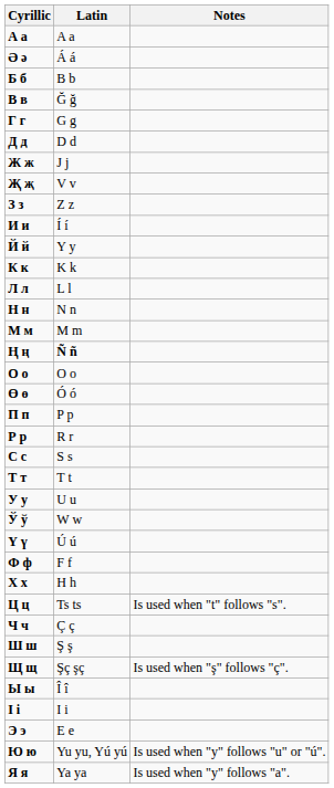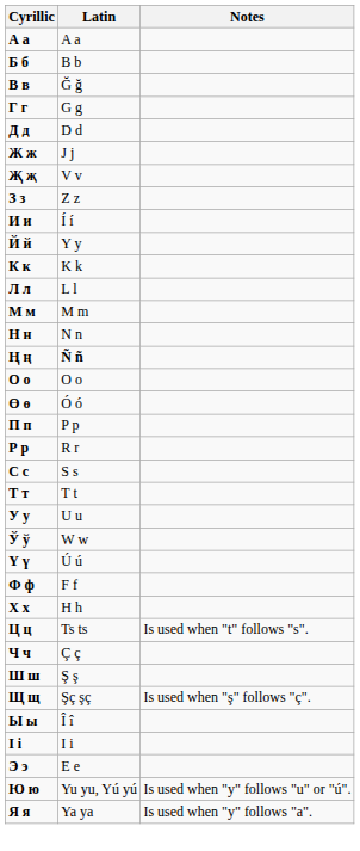- row: Ә ә | Á á
rows swapped: М м <-> Н н
